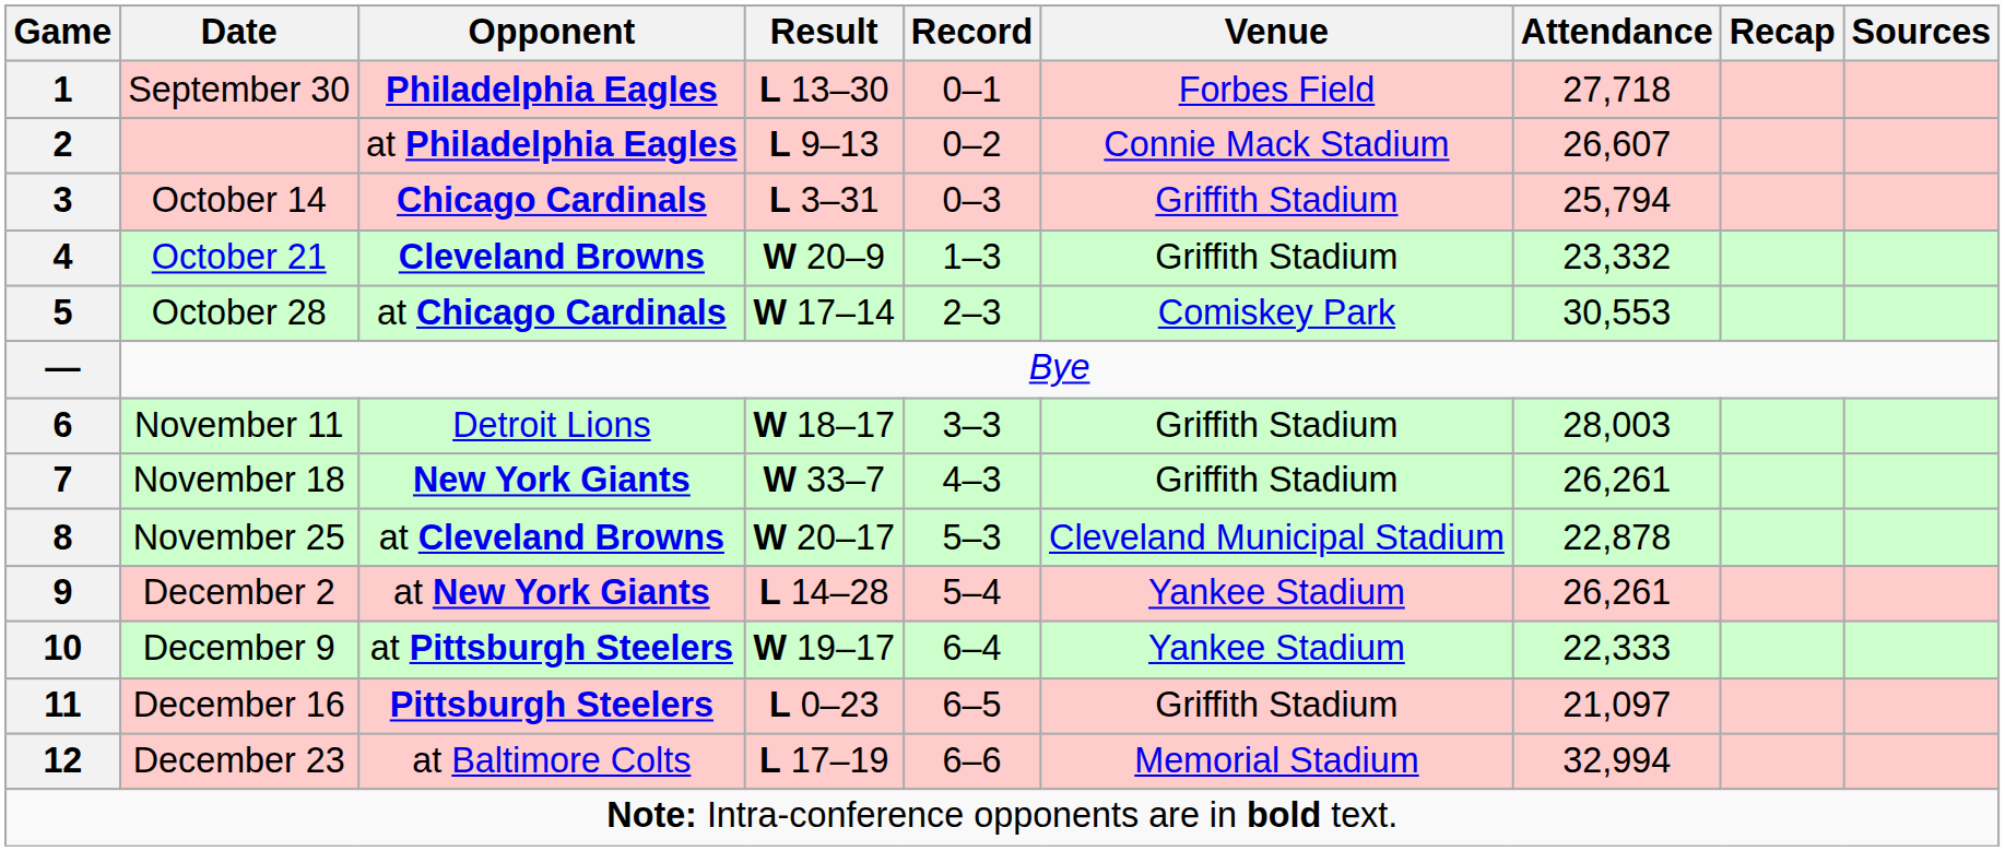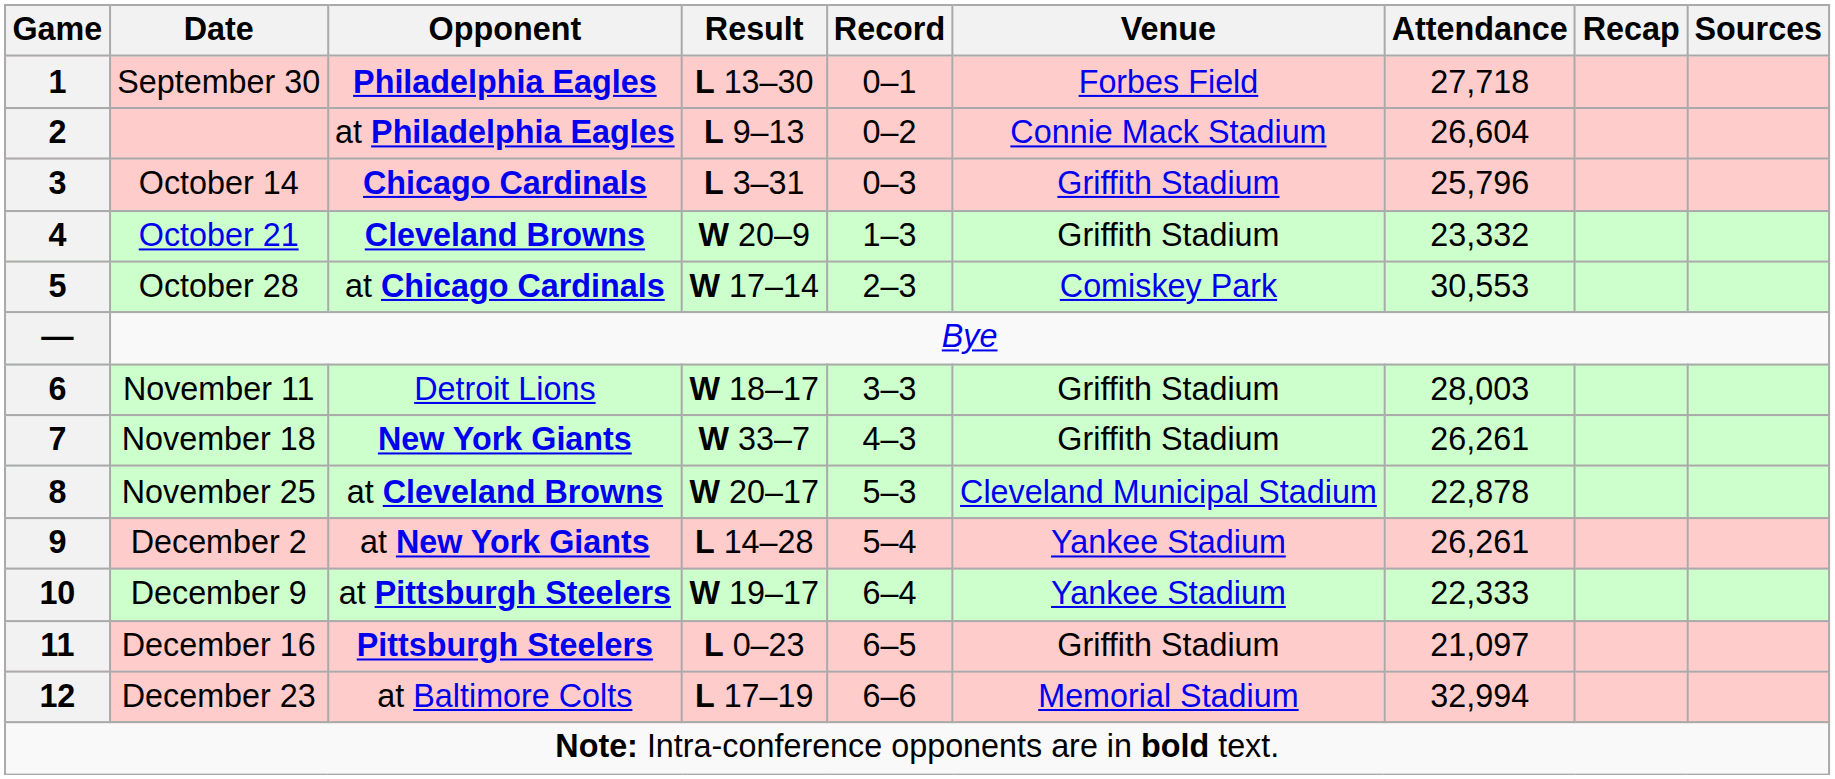2 | Attendance: 26,607 -> 26,604
3 | Attendance: 25,794 -> 25,796
